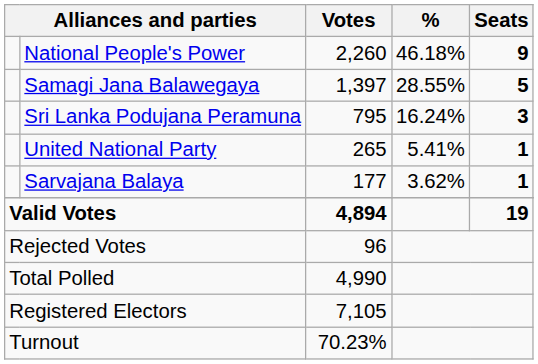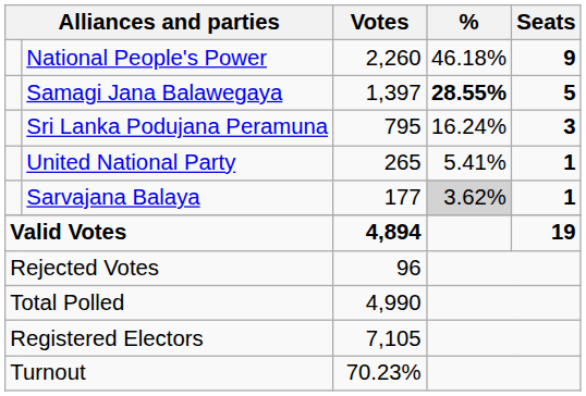Samagi Jana Balawegaya | %: normal -> bold
Sarvajana Balaya | %: no background -> lightgrey background
